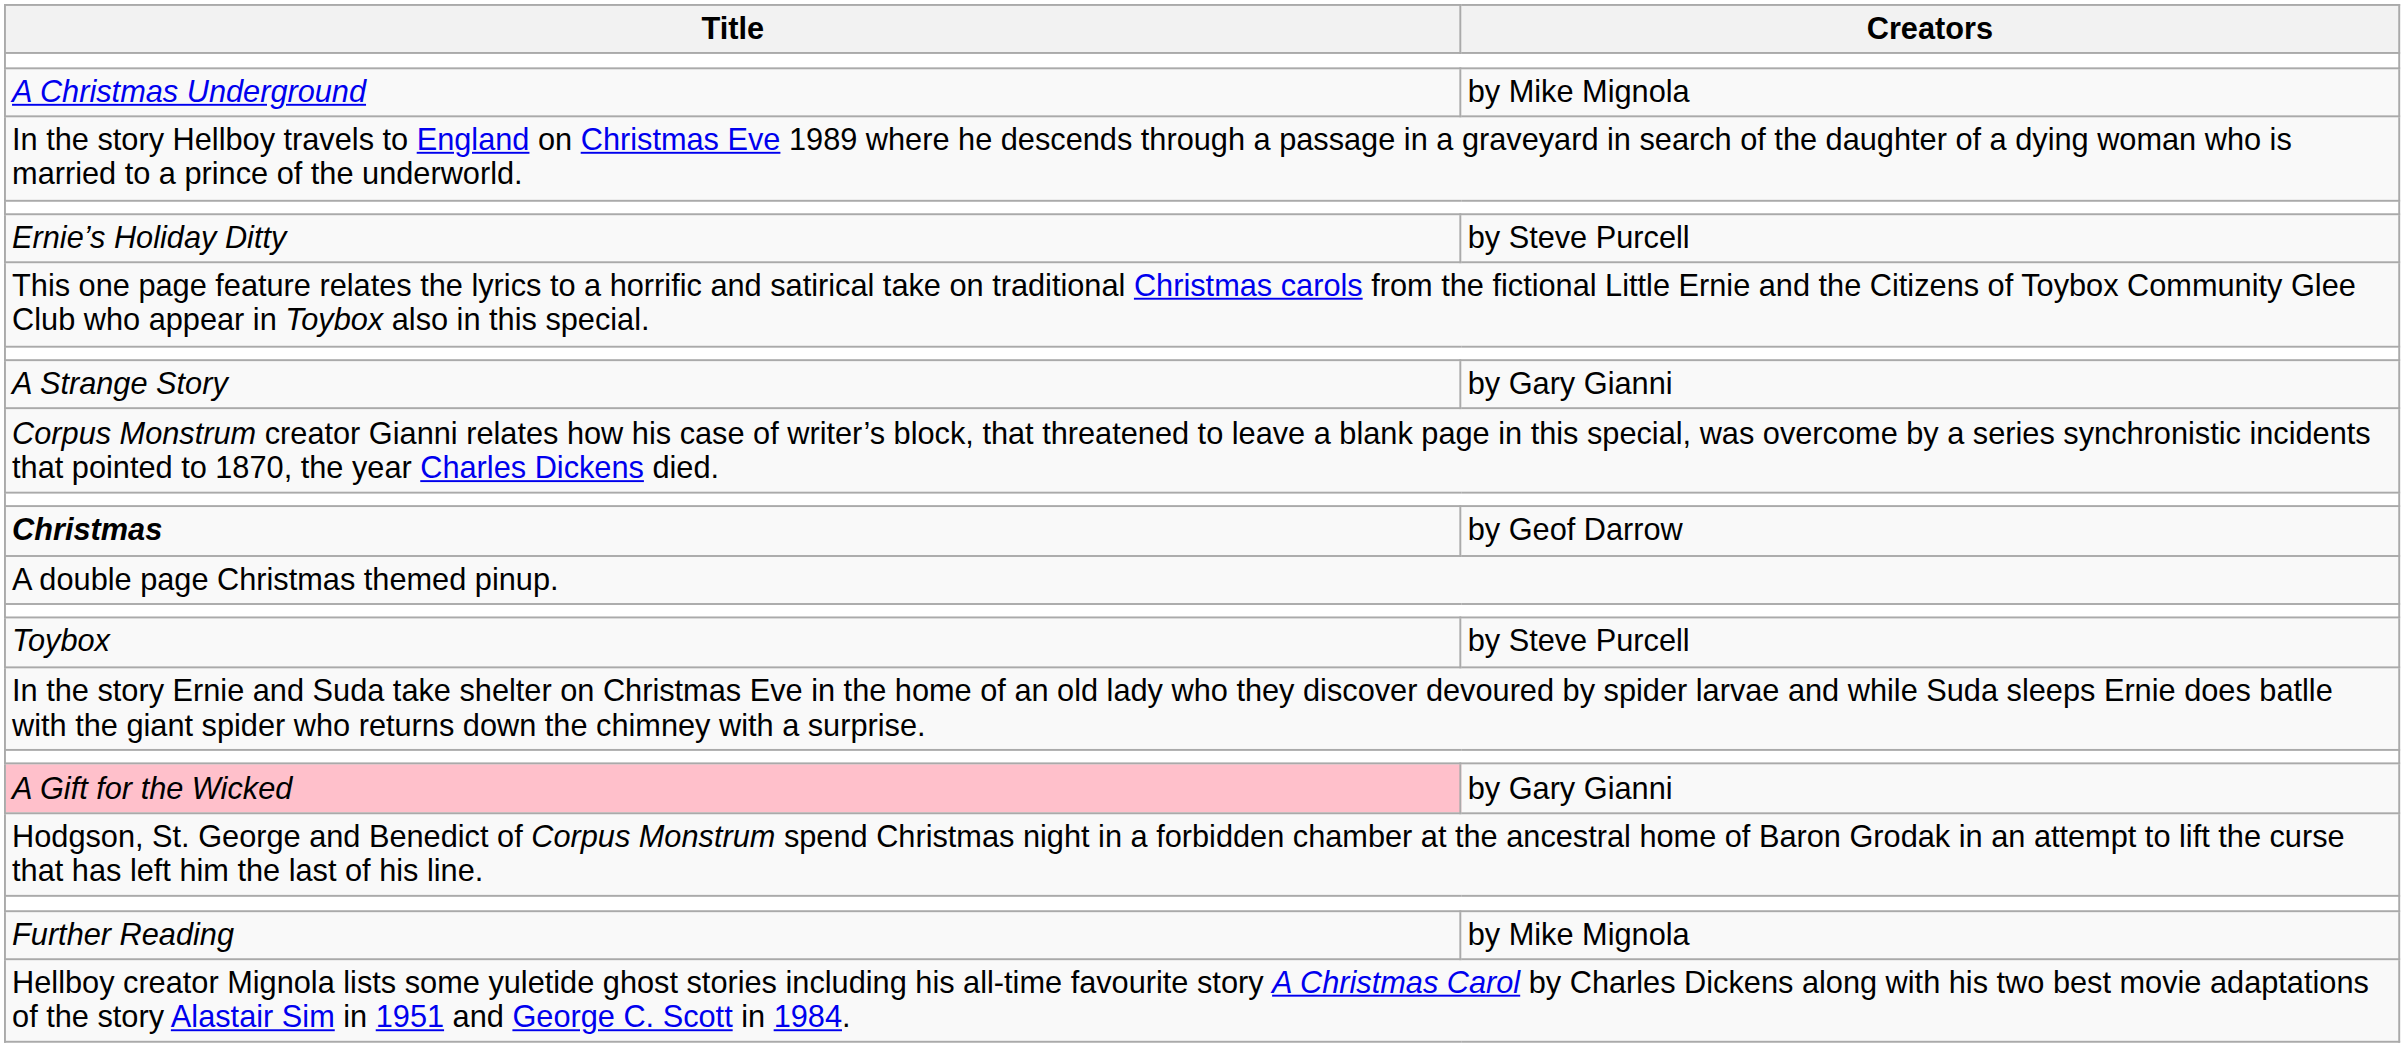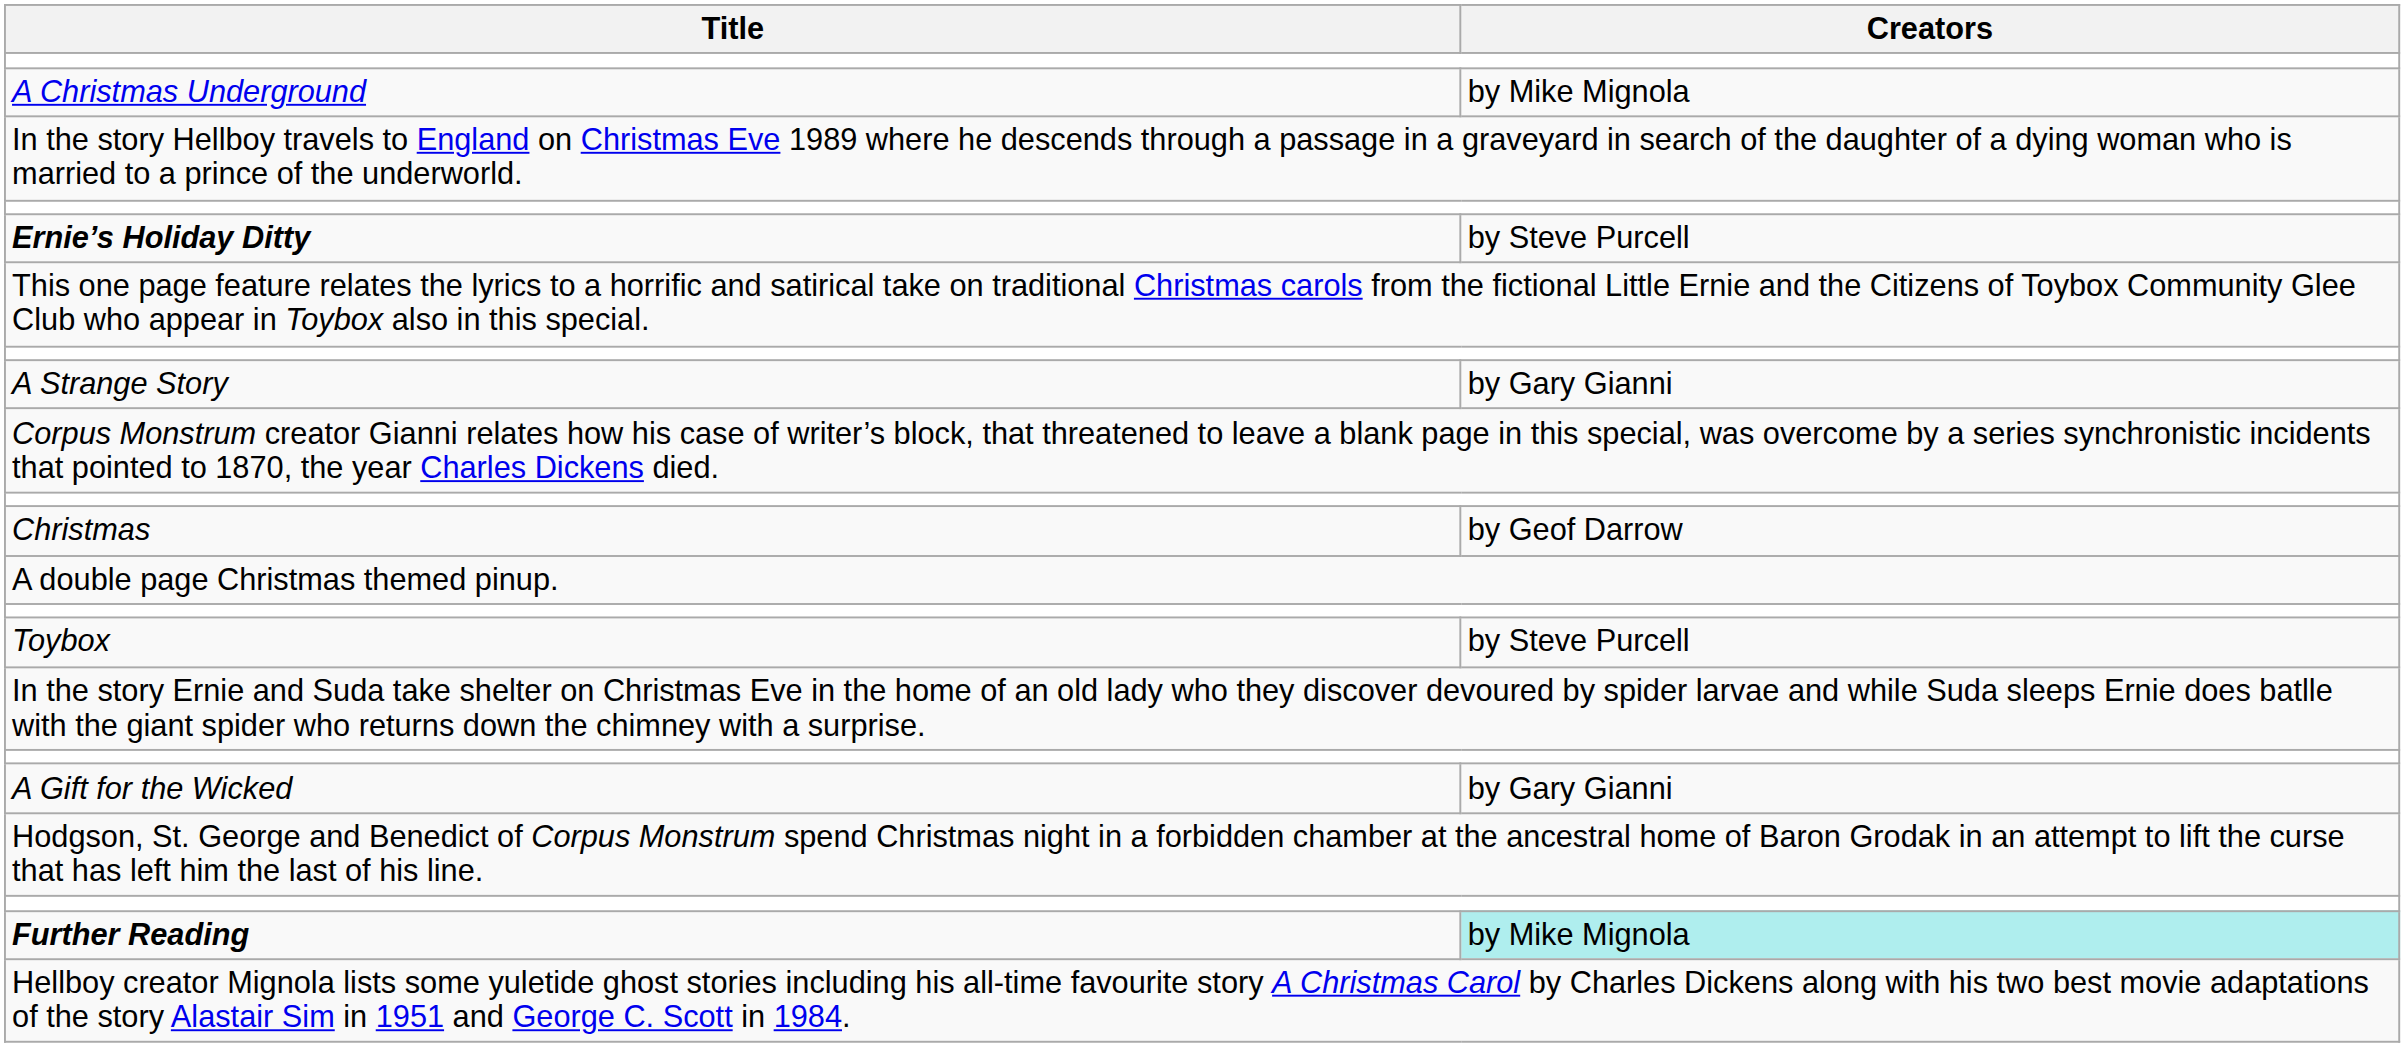Ernie’s Holiday Ditty | Title: normal -> bold
Christmas | Title: bold -> normal
A Gift for the Wicked | Title: pink background -> no background
Further Reading | Title: normal -> bold
Further Reading | Creators: no background -> paleturquoise background
